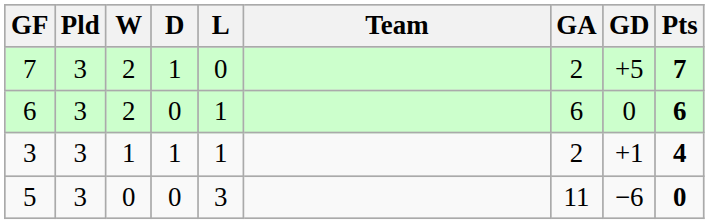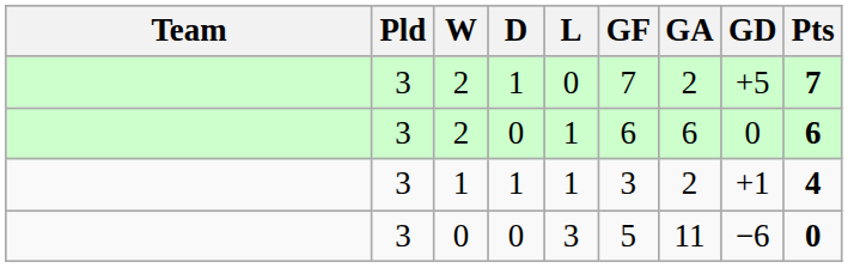columns swapped: Team <-> GF
